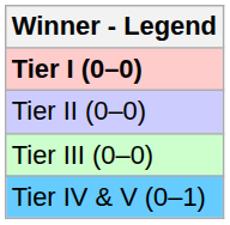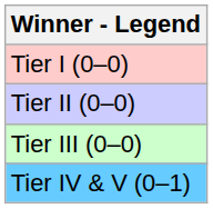row 2 | column 1: bold -> normal
